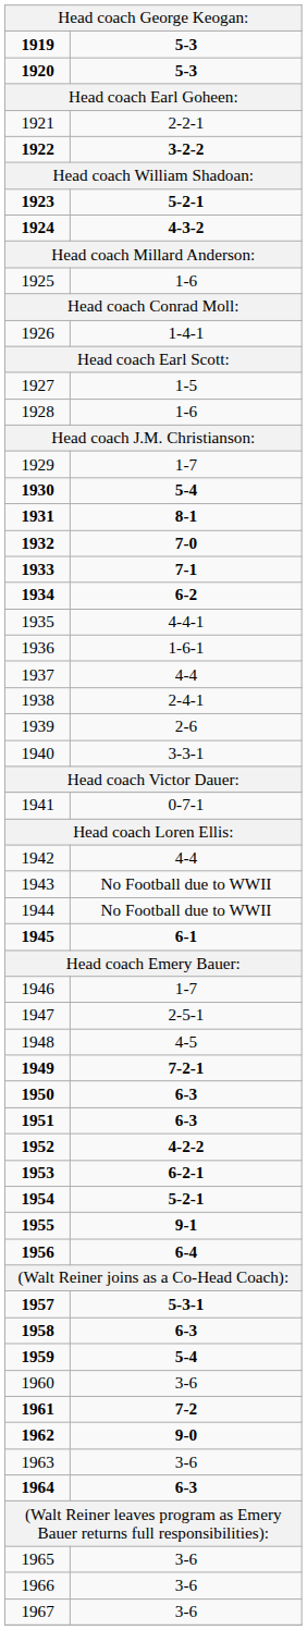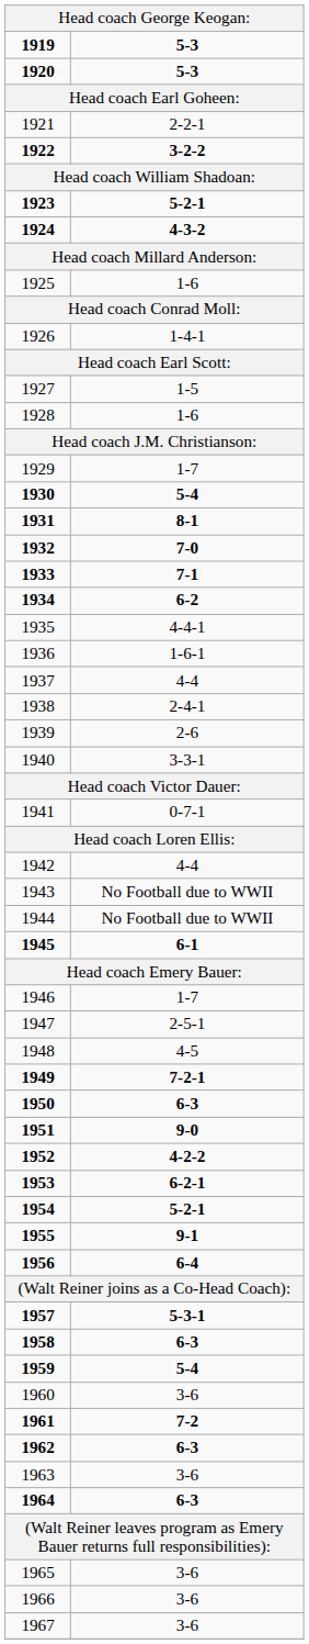1951 | 5-3: 6-3 -> 9-0
1962 | 5-3: 9-0 -> 6-3
